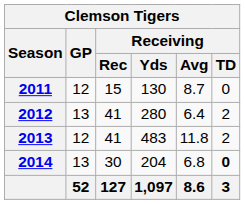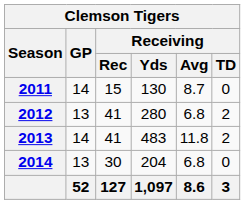2011 | GP: 12 -> 14
2012 | Receiving / Avg: 6.4 -> 6.8
2013 | GP: 12 -> 14
2014 | Receiving / TD: bold -> normal
